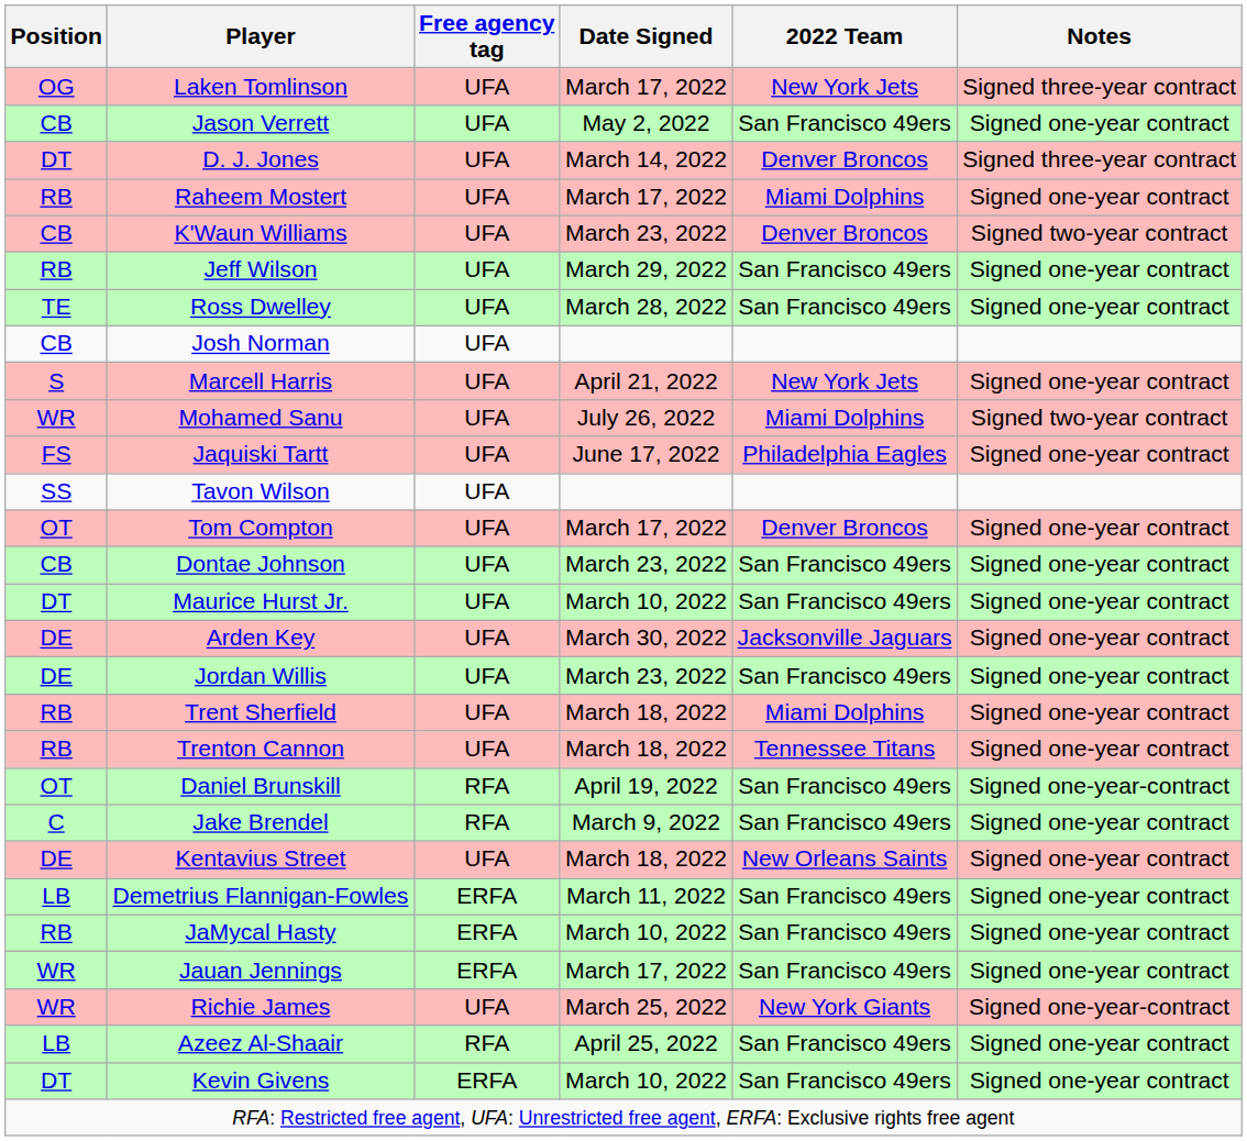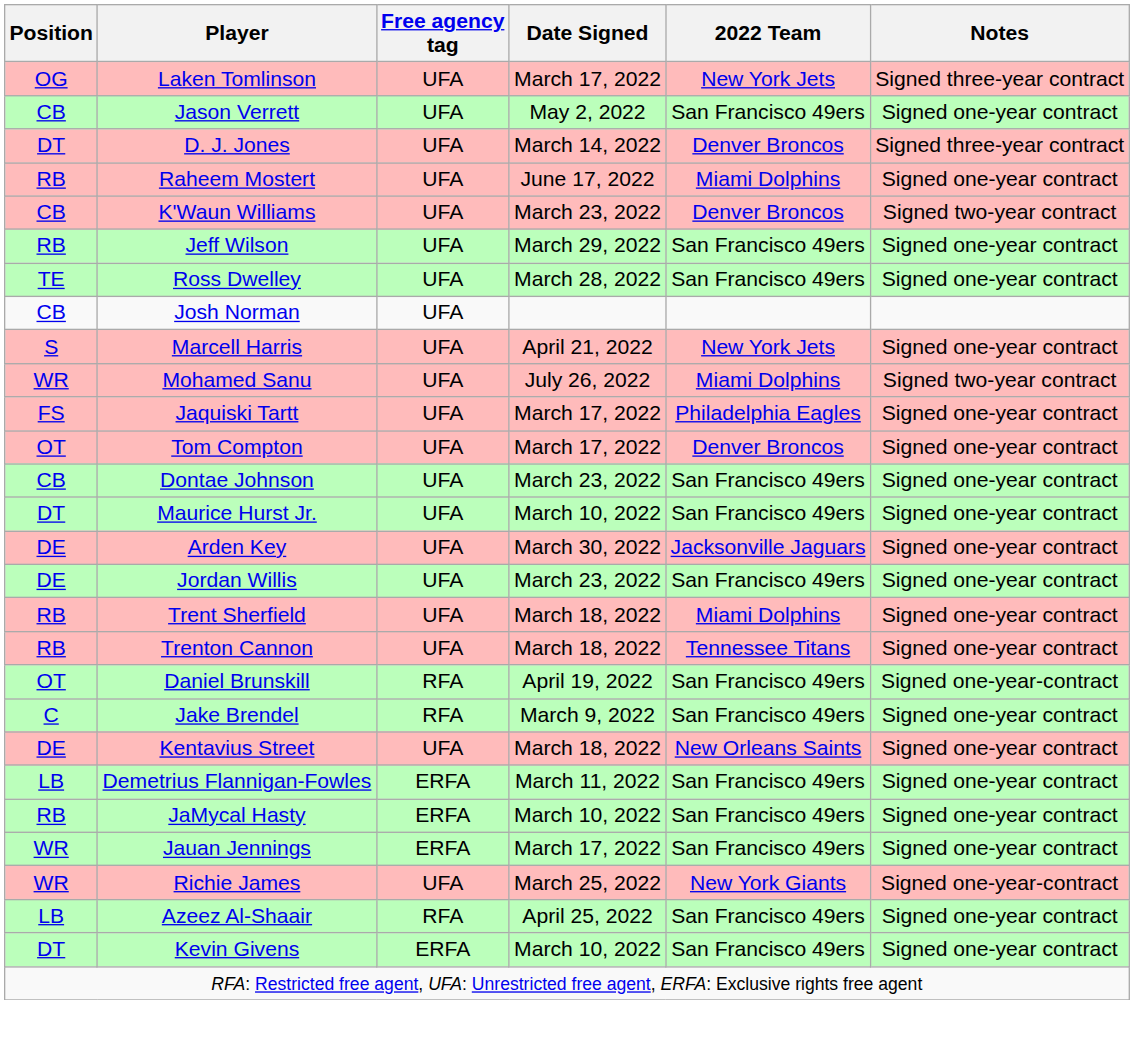Raheem Mostert | Date Signed: March 17, 2022 -> June 17, 2022
Jaquiski Tartt | Date Signed: June 17, 2022 -> March 17, 2022
- row: SS | Tavon Wilson | UFA
